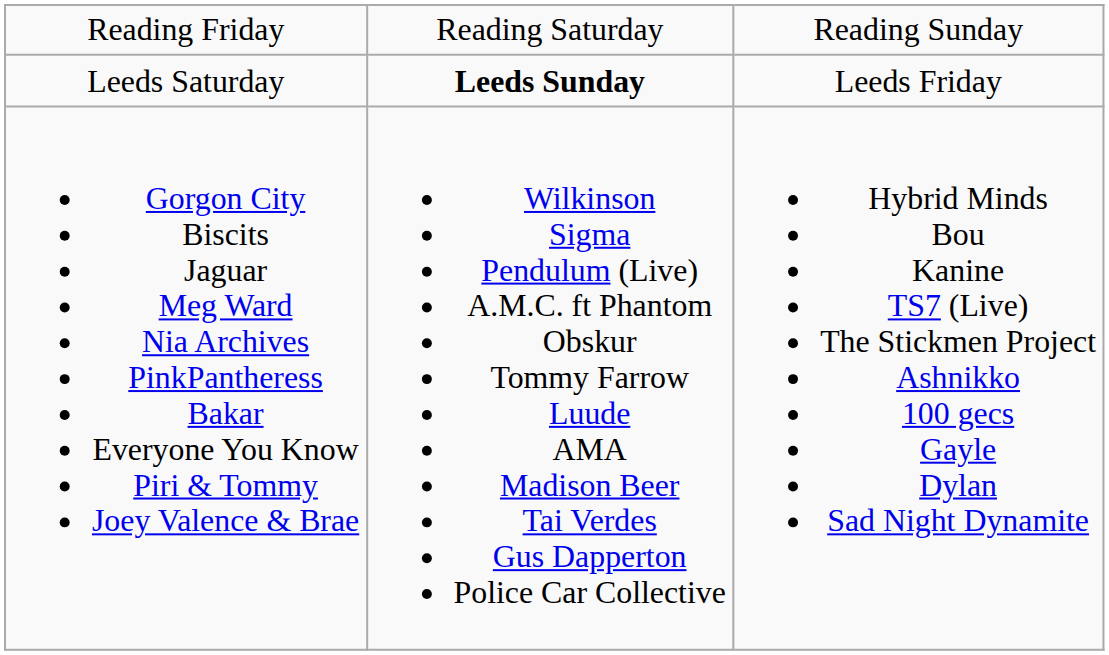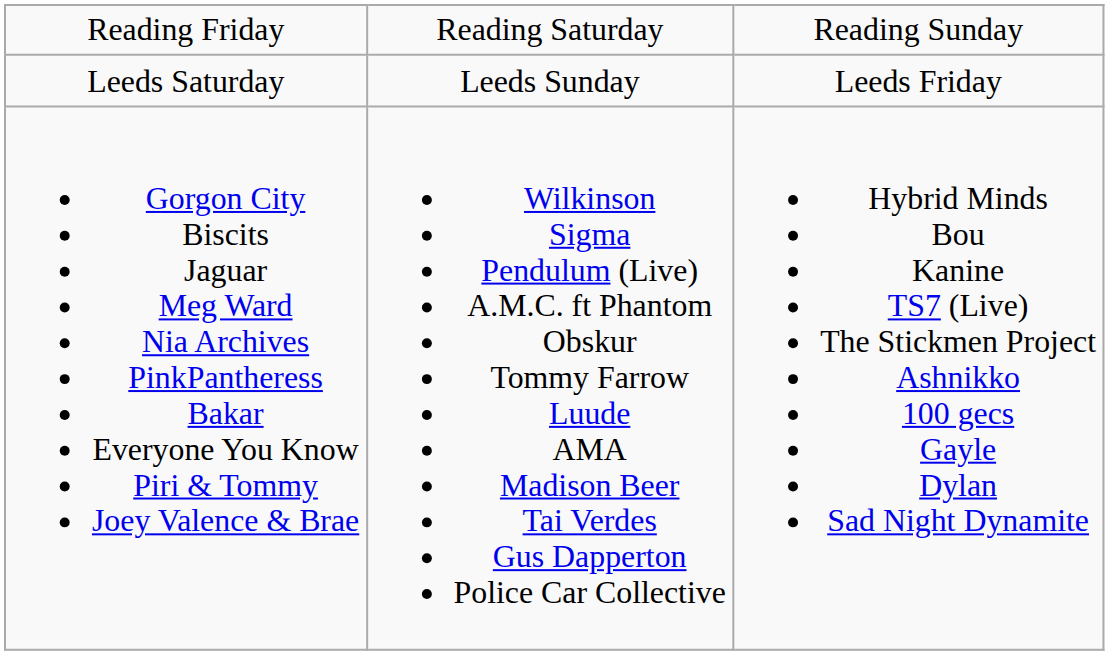Leeds Saturday | column 2: bold -> normal
